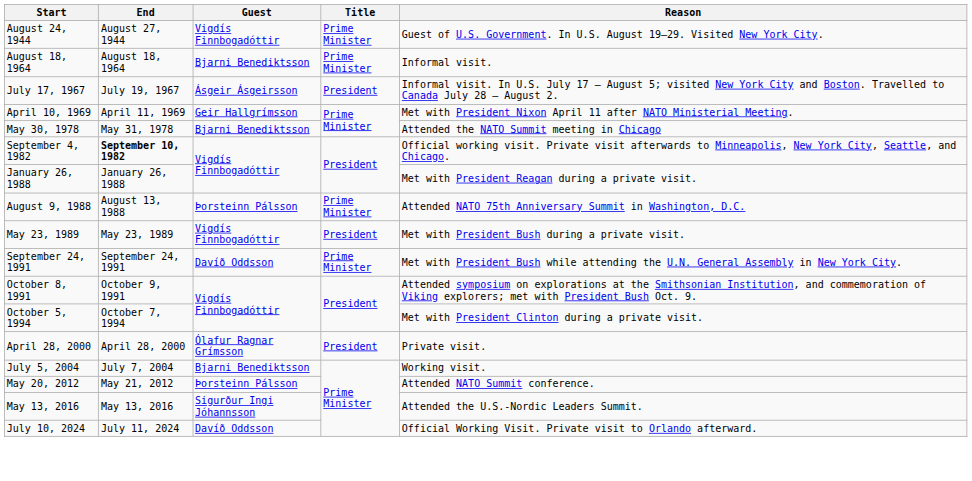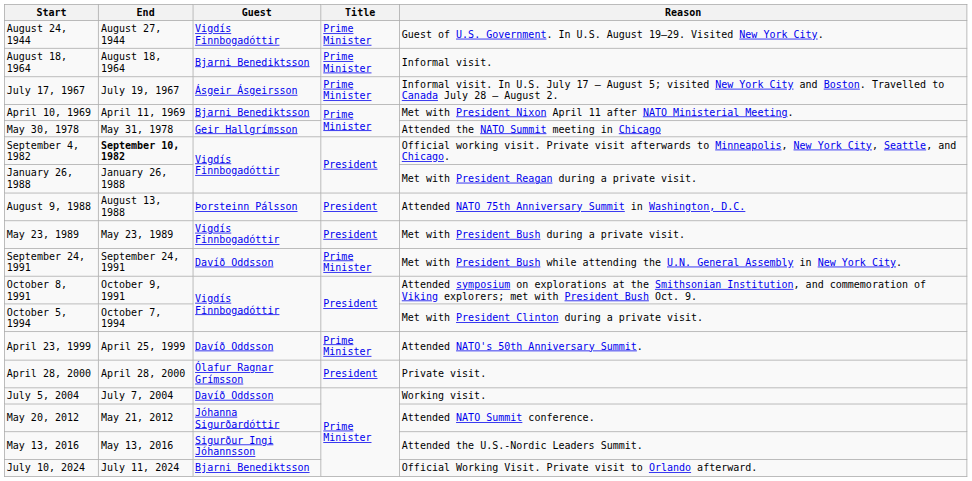July 17, 1967 | Title: President -> Prime Minister
April 10, 1969 | Guest: Geir Hallgrímsson -> Bjarni Benediktsson
May 30, 1978 | Guest: Bjarni Benediktsson -> Geir Hallgrímsson
August 9, 1988 | Title: Prime Minister -> President
+ row: April 23, 1999 | April 25, 1999 | Davíð Oddsson | Prime Minister | Attended NATO's 50th Anniversary Summit.
July 5, 2004 | Guest: Bjarni Benediktsson -> Davíð Oddsson
May 20, 2012 | Guest: Þorsteinn Pálsson -> Jóhanna Sigurðardóttir
July 10, 2024 | Guest: Davíð Oddsson -> Bjarni Benediktsson
